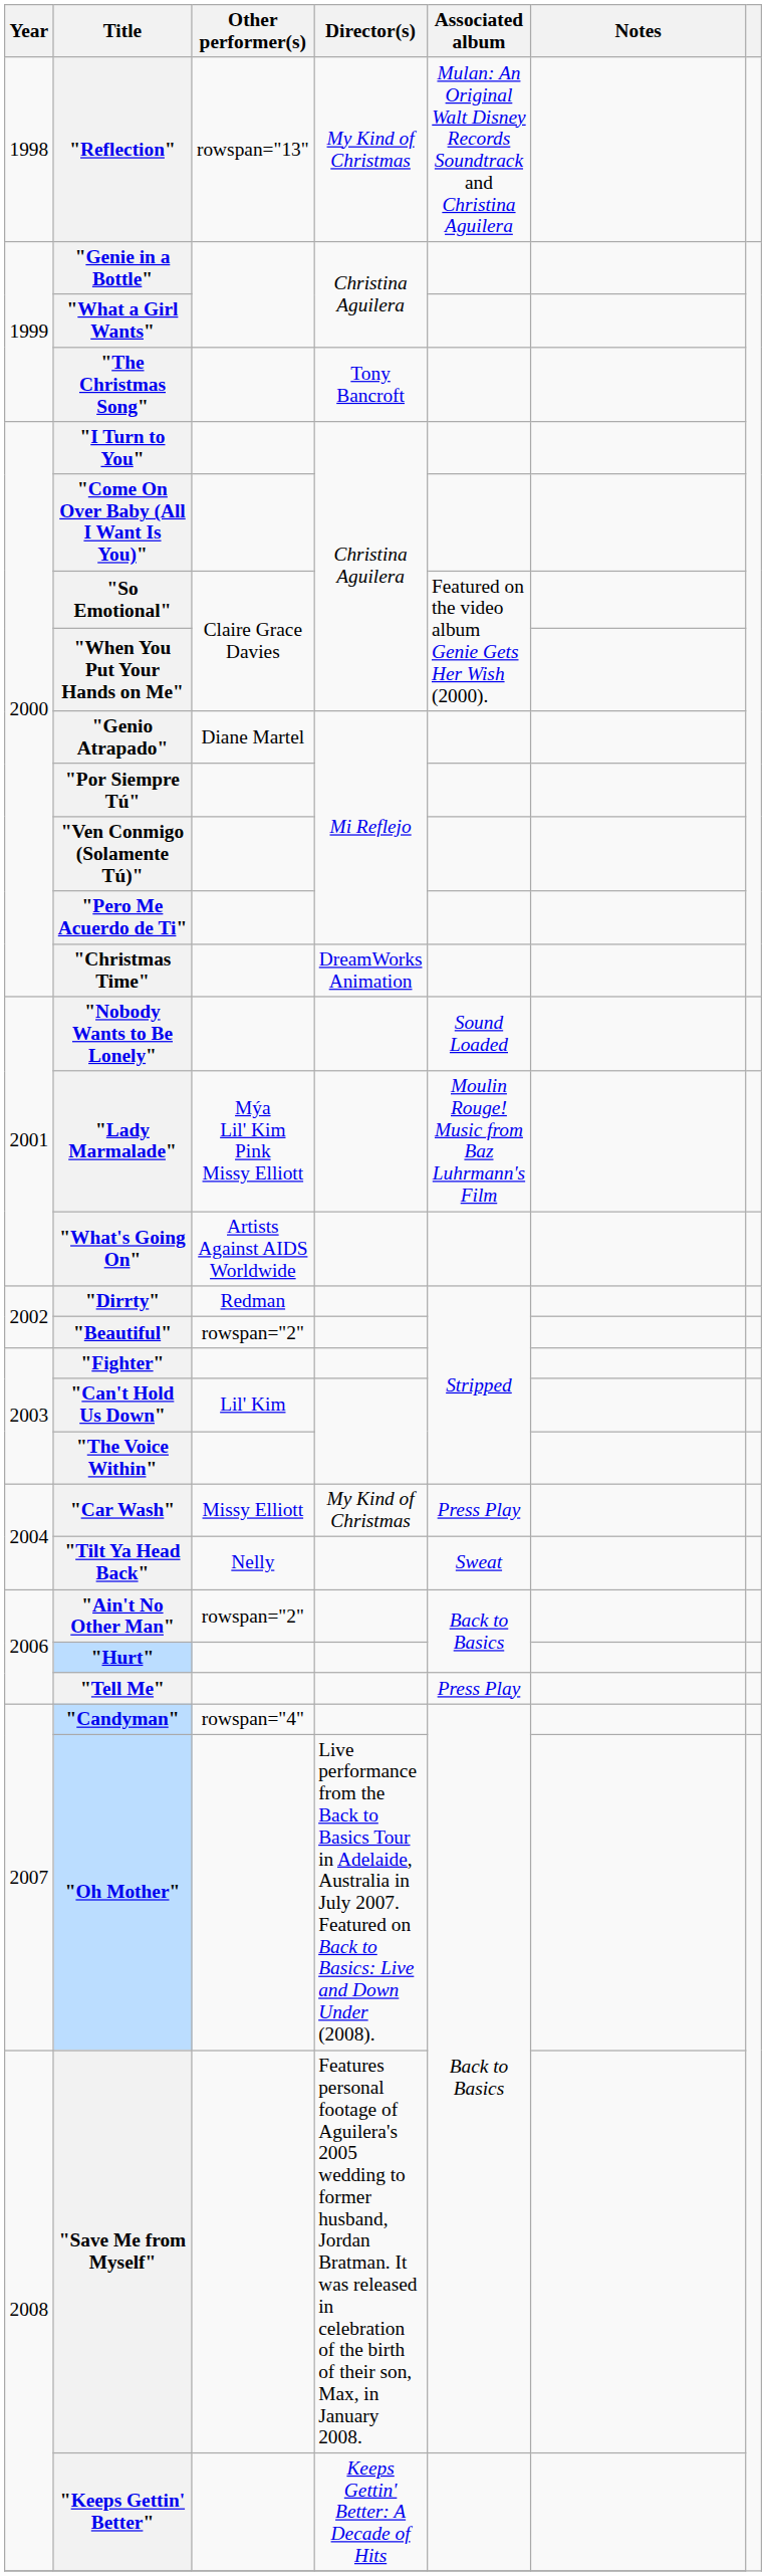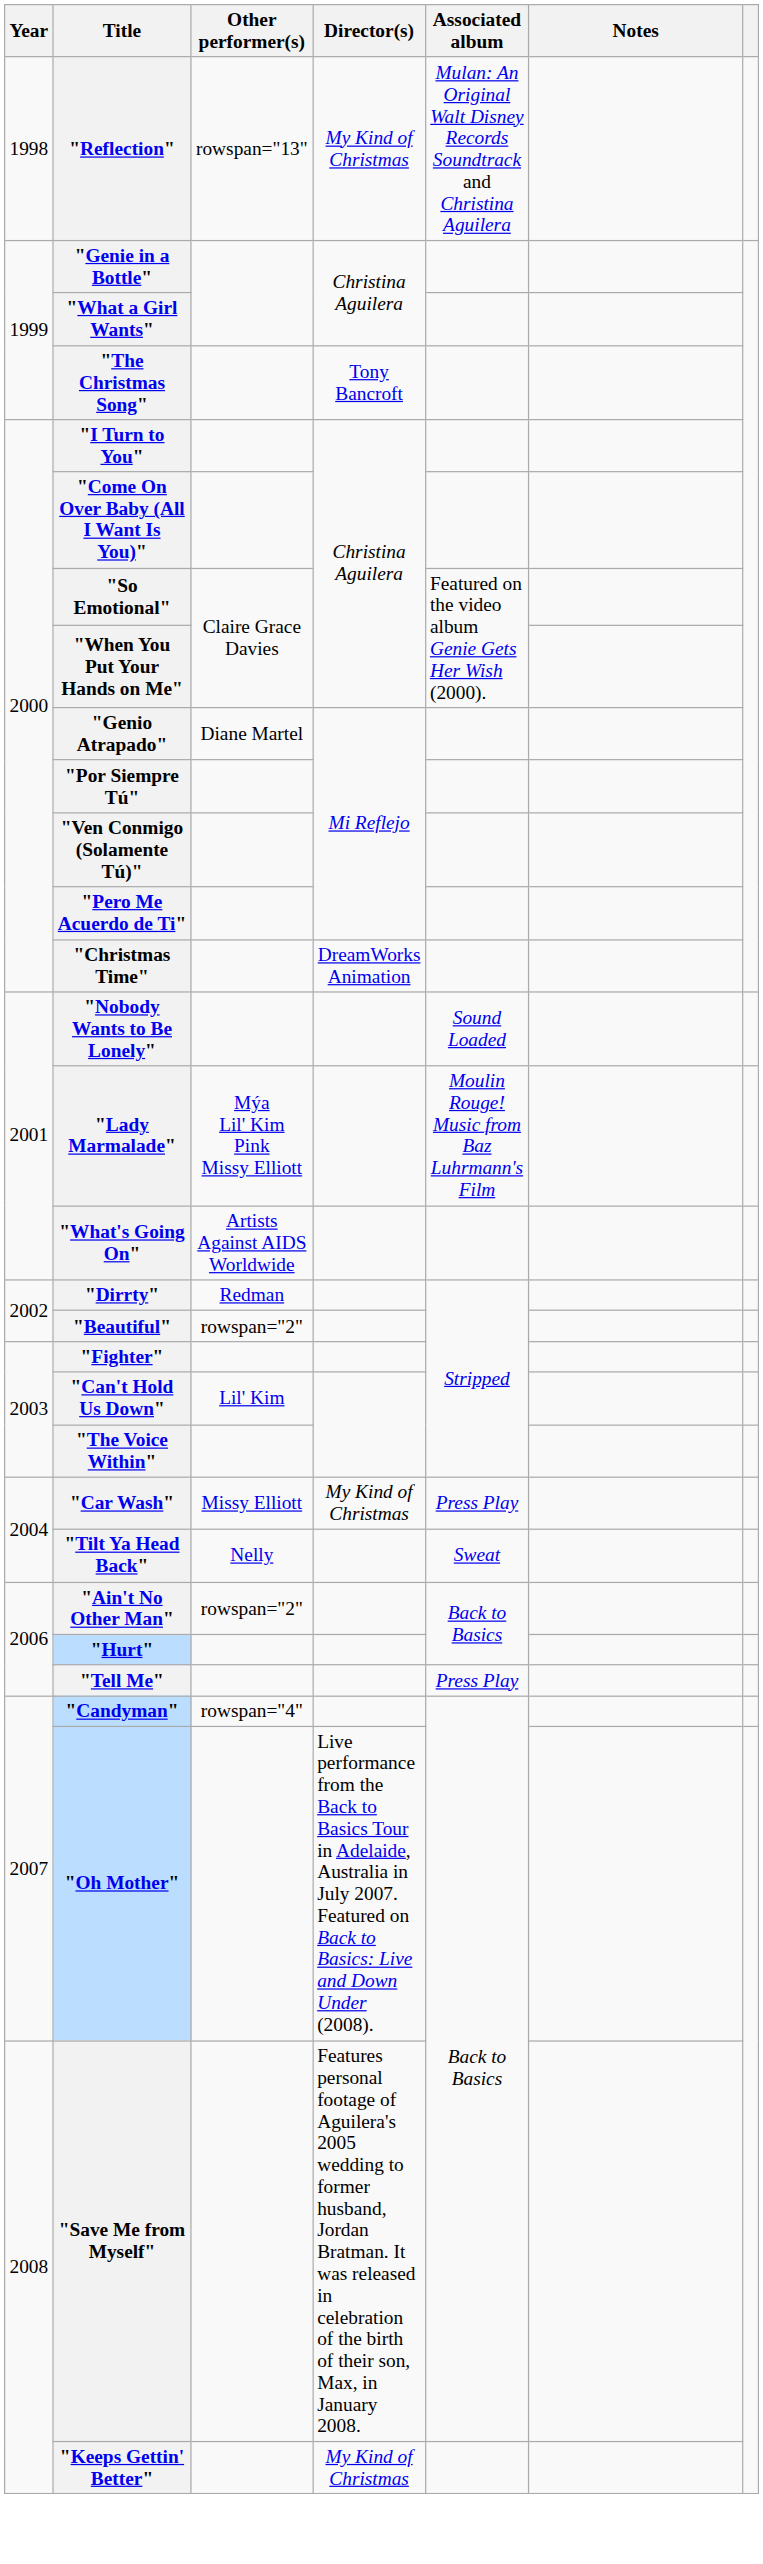"Keeps Gettin' Better" | Director(s): Keeps Gettin' Better: A Decade of Hits -> My Kind of Christmas
